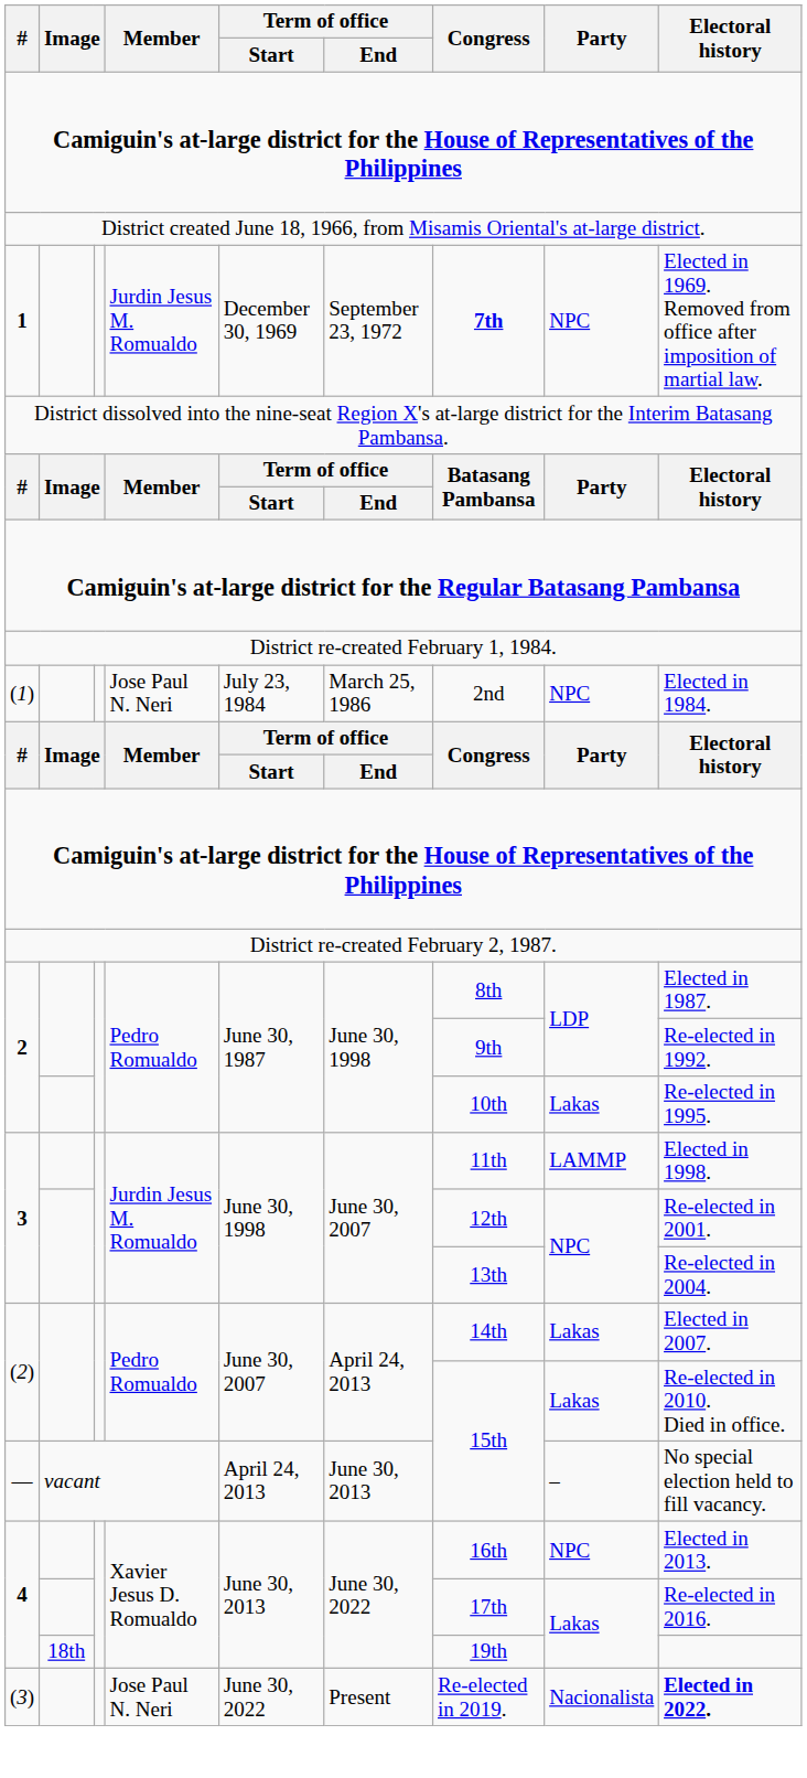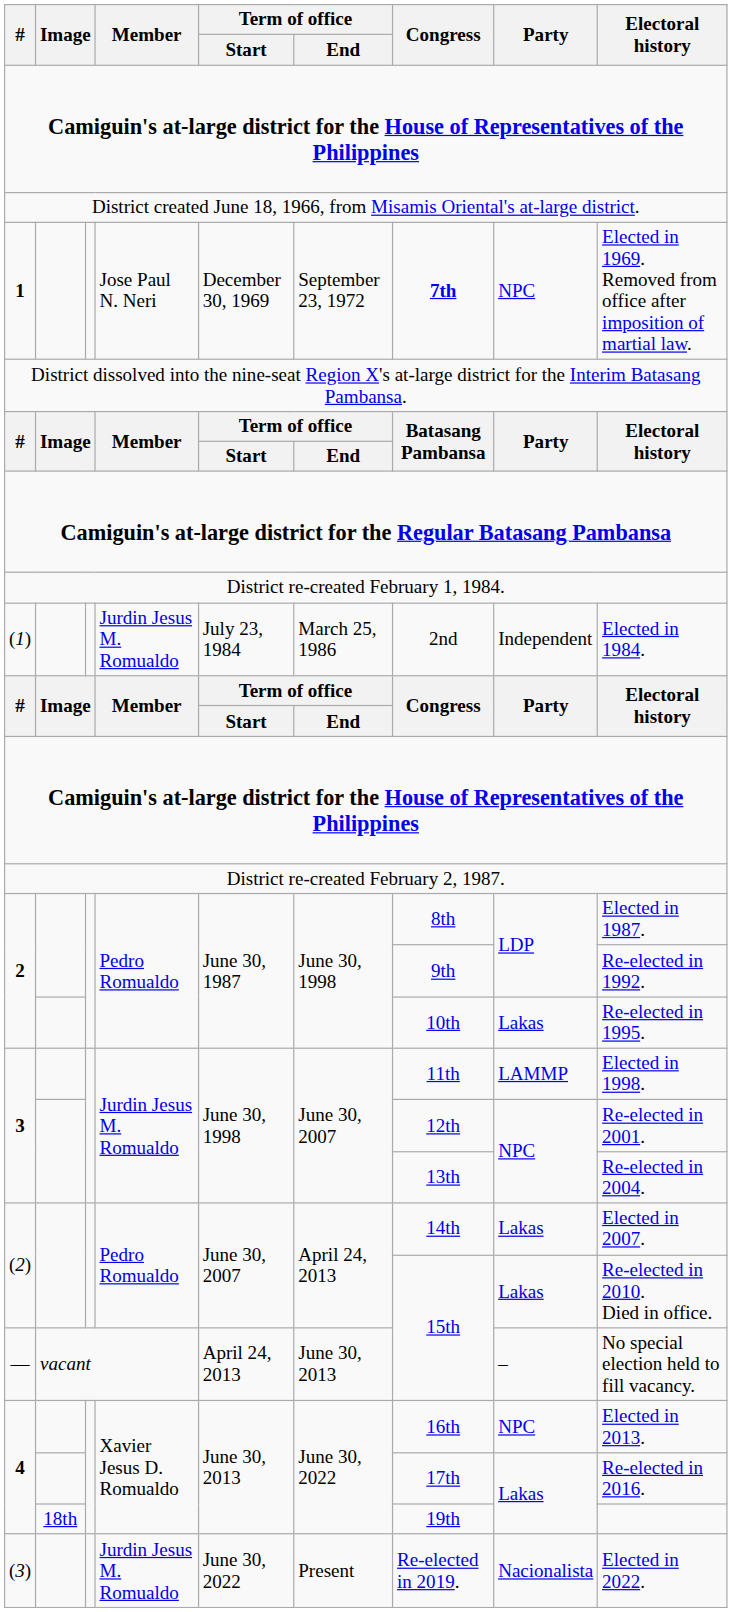1 | Member: Jurdin Jesus M. Romualdo -> Jose Paul N. Neri
(1) | Member: Jose Paul N. Neri -> Jurdin Jesus M. Romualdo
(1) | Party: NPC -> Independent
(3) | Member: Jose Paul N. Neri -> Jurdin Jesus M. Romualdo
(3) | Electoral history: bold -> normal
